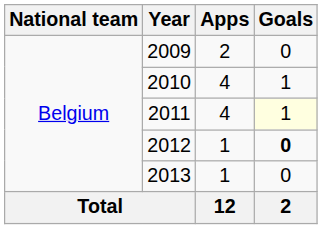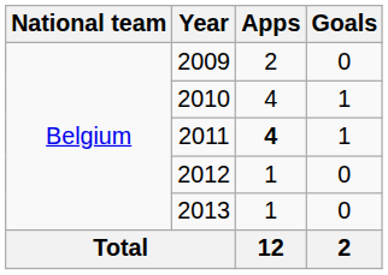2011 | Apps: normal -> bold
2011 | Goals: lightyellow background -> no background
2012 | Goals: bold -> normal
